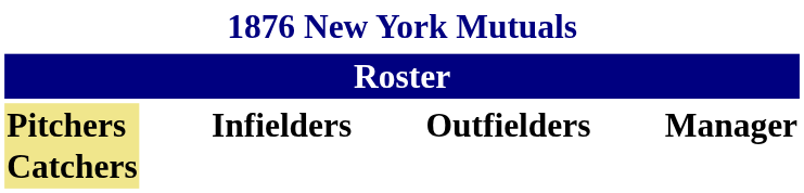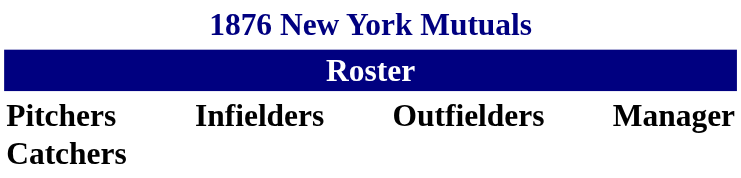Pitchers Catchers | column 1: khaki background -> no background
